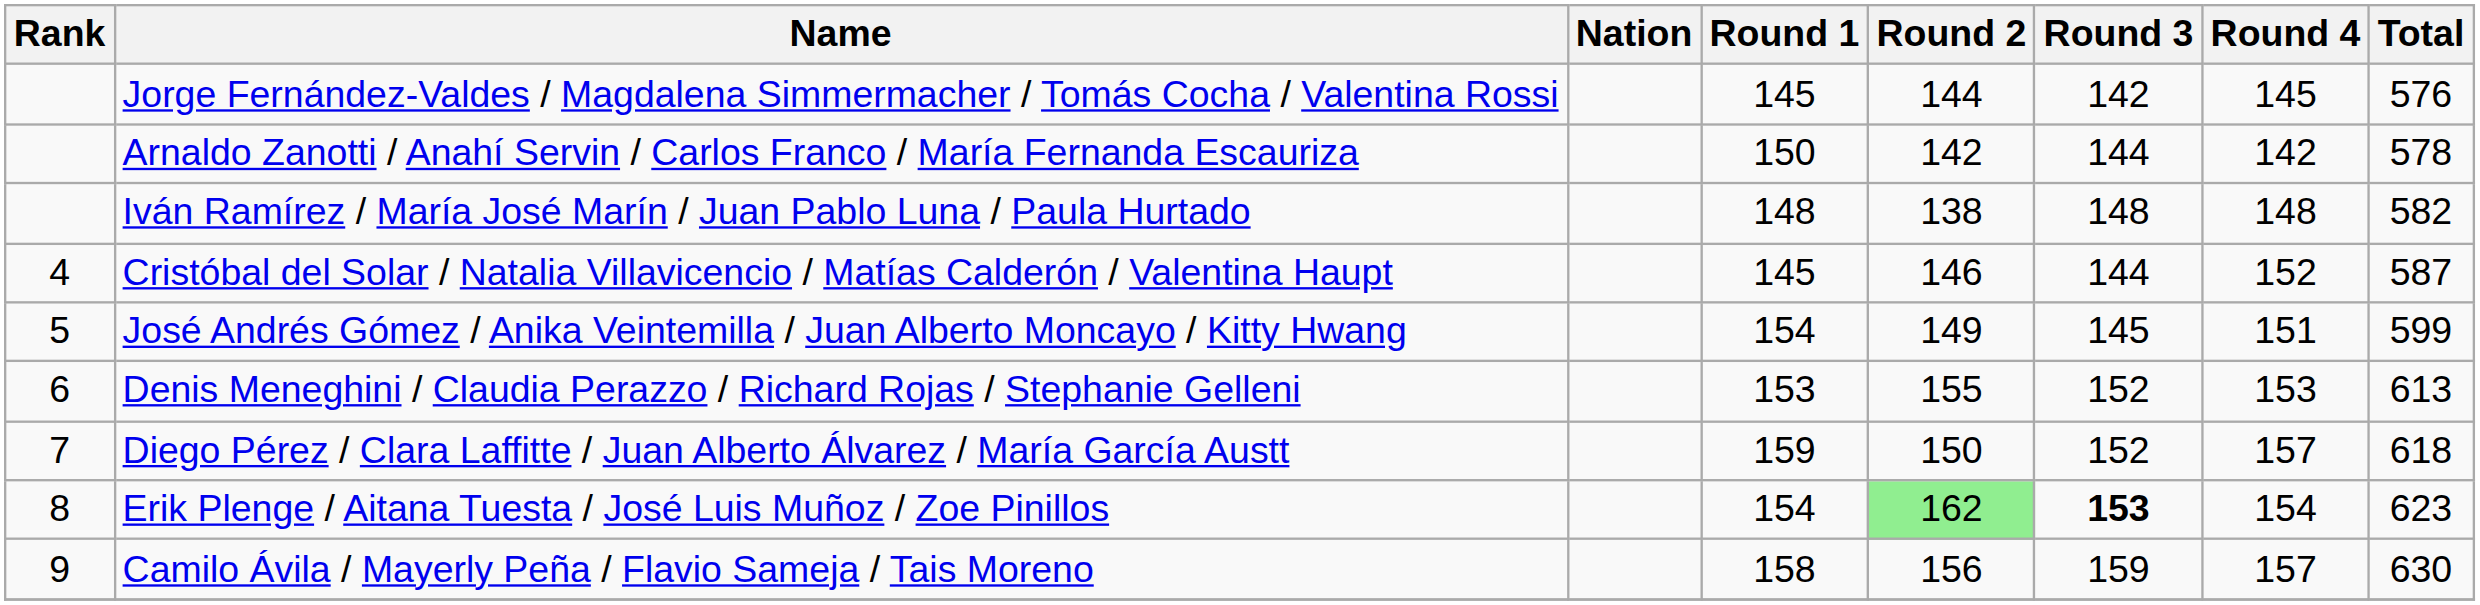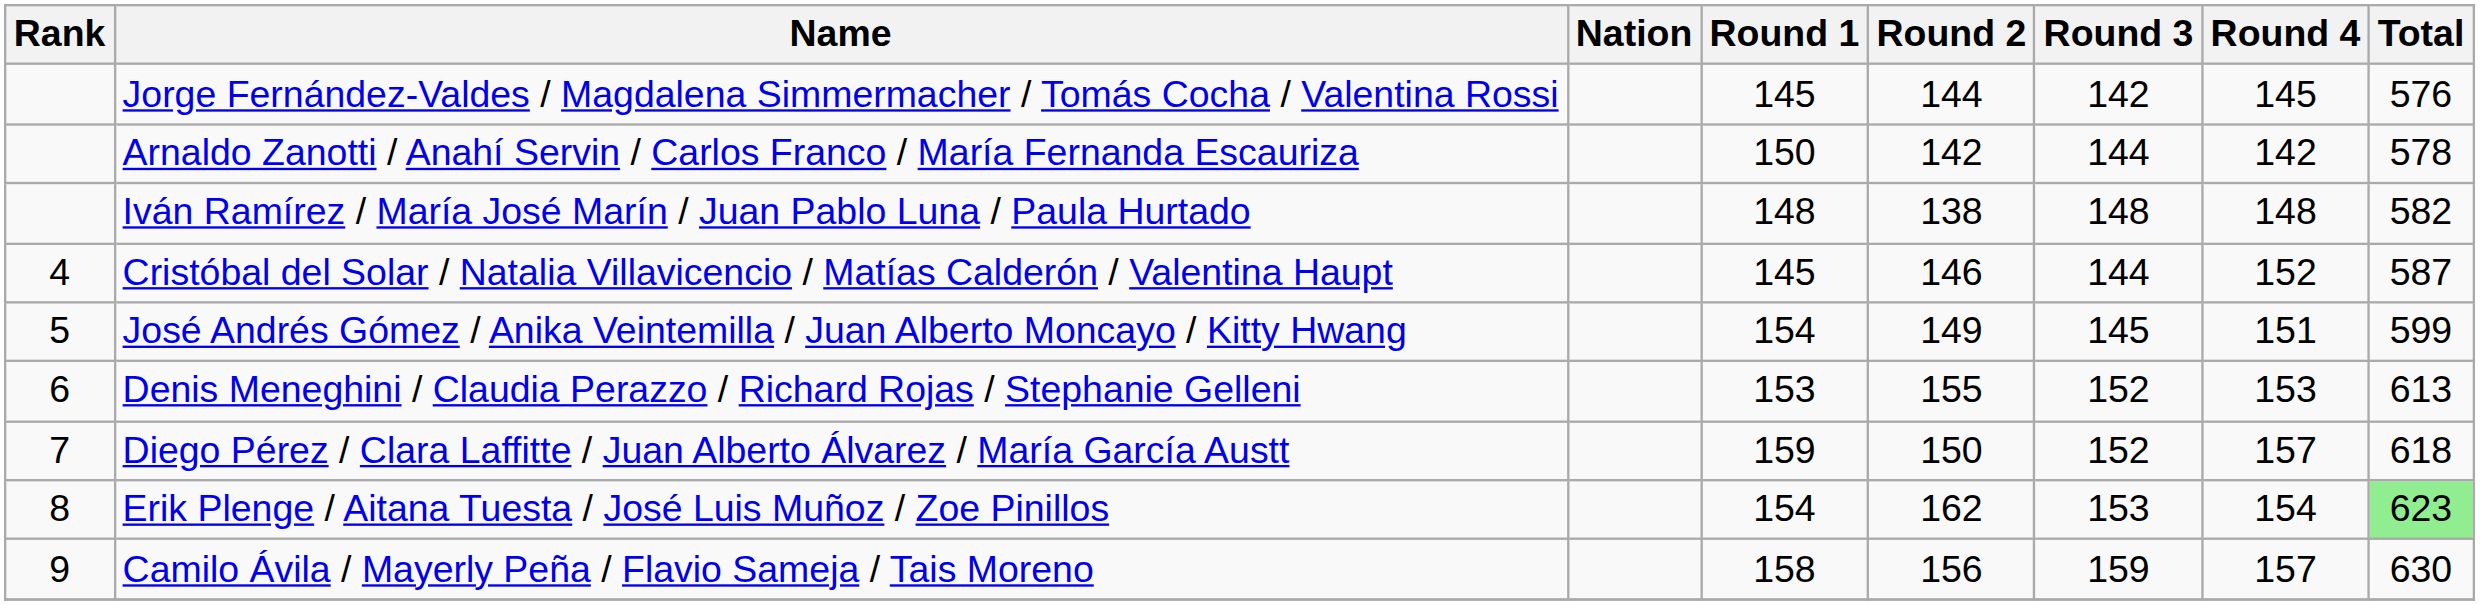Erik Plenge / Aitana Tuesta / José Luis Muñoz / Zoe Pinillos | Round 2: lightgreen background -> no background
Erik Plenge / Aitana Tuesta / José Luis Muñoz / Zoe Pinillos | Round 3: bold -> normal
Erik Plenge / Aitana Tuesta / José Luis Muñoz / Zoe Pinillos | Total: no background -> lightgreen background
